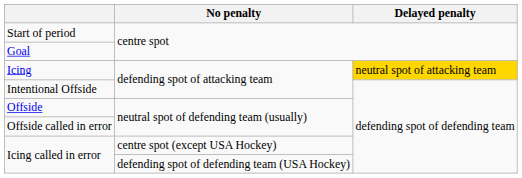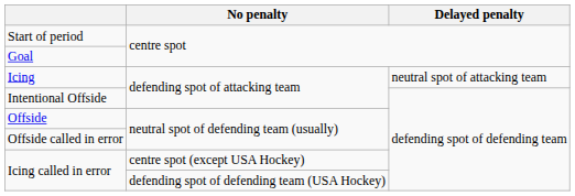Icing | Delayed penalty: gold background -> no background
